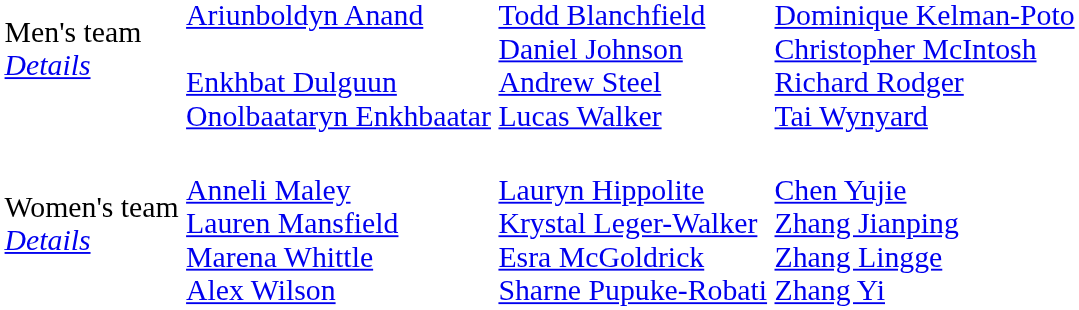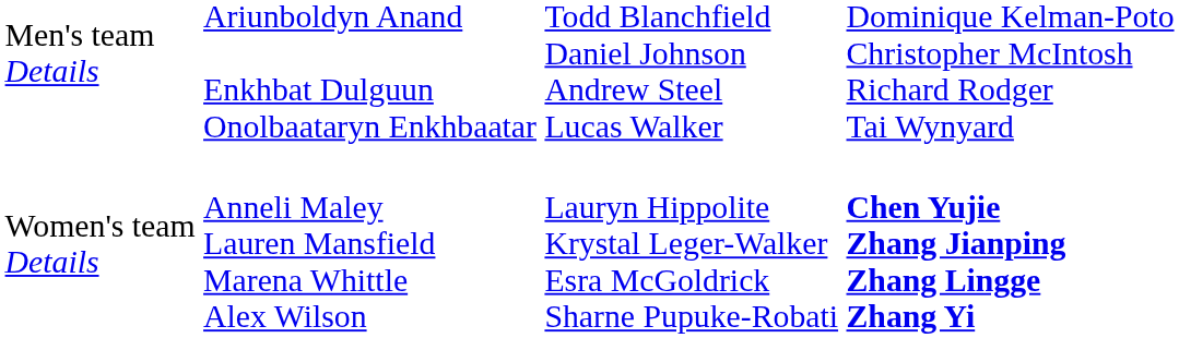Women's team Details | column 4: normal -> bold
